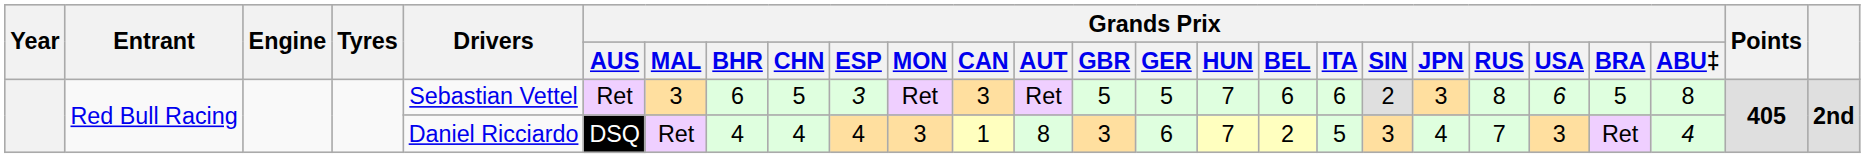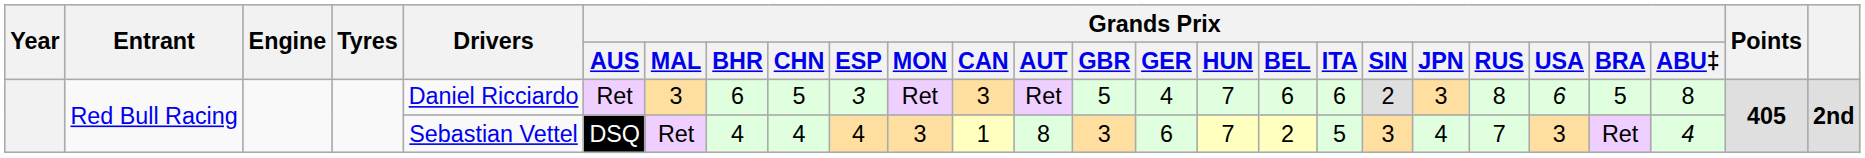row 3 | Drivers: Sebastian Vettel -> Daniel Ricciardo
row 3 | Grands Prix / GER: 5 -> 4
row 4 | Drivers: Daniel Ricciardo -> Sebastian Vettel
